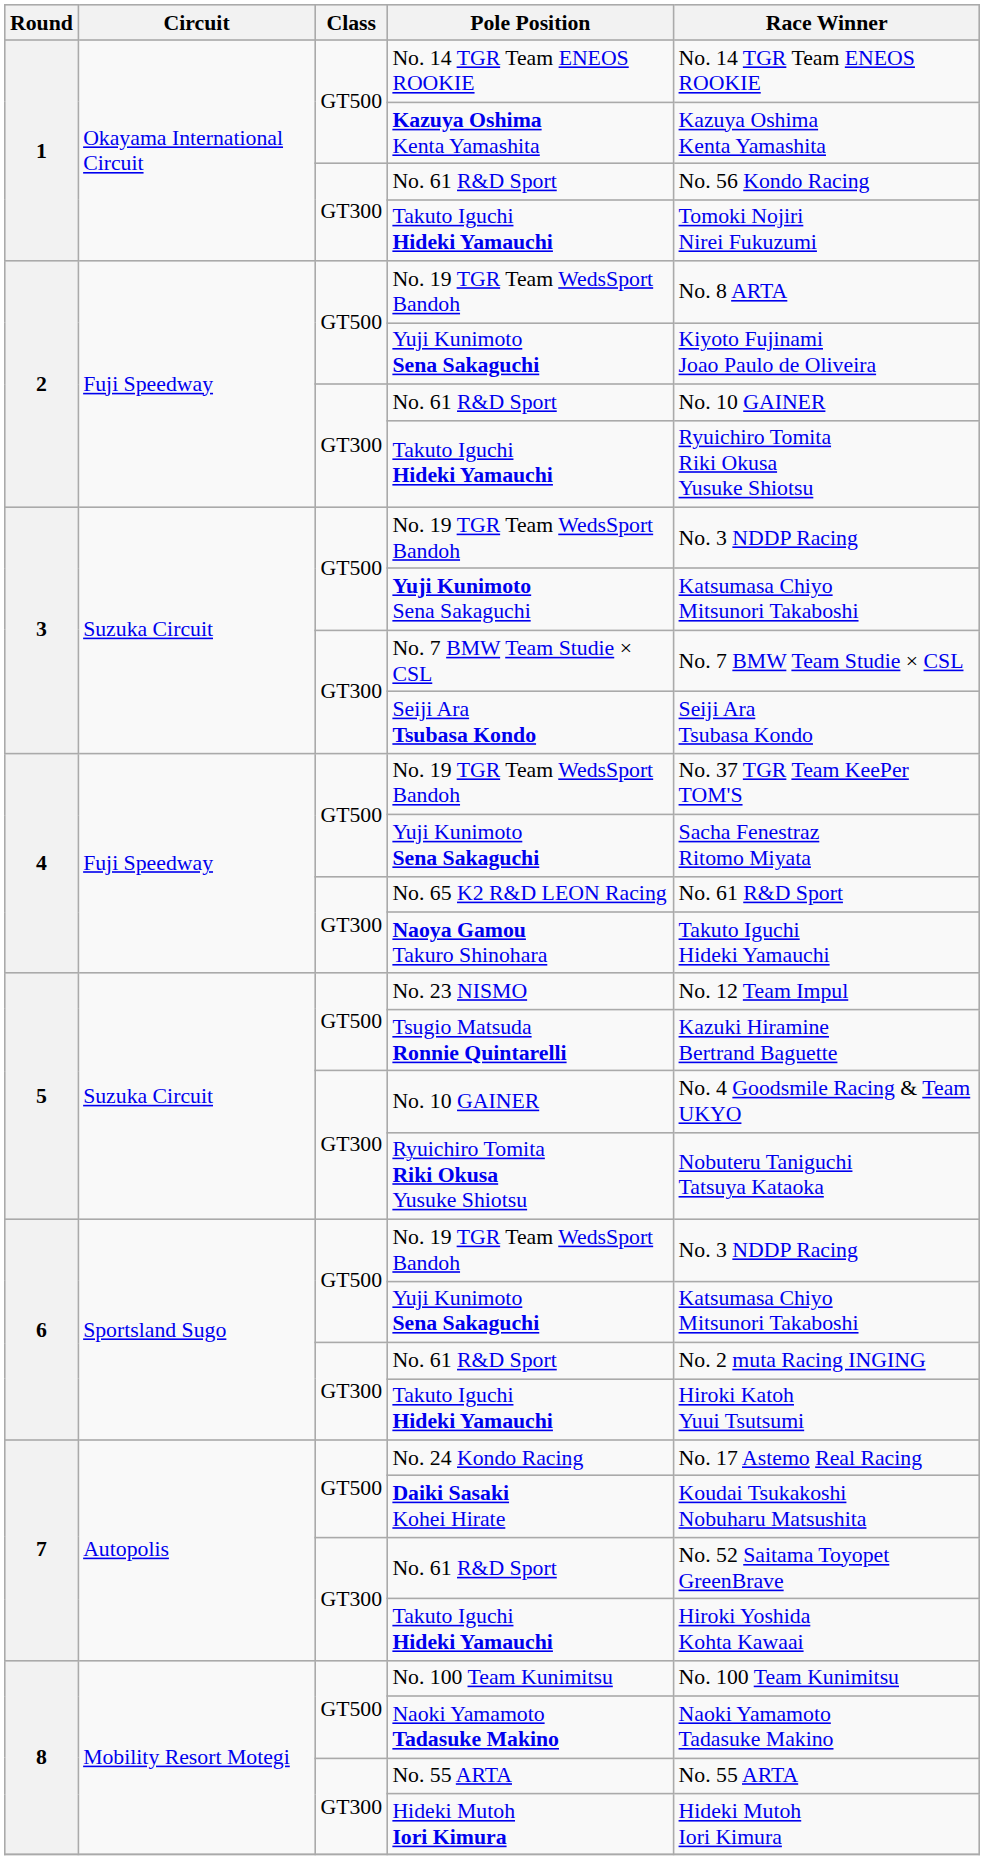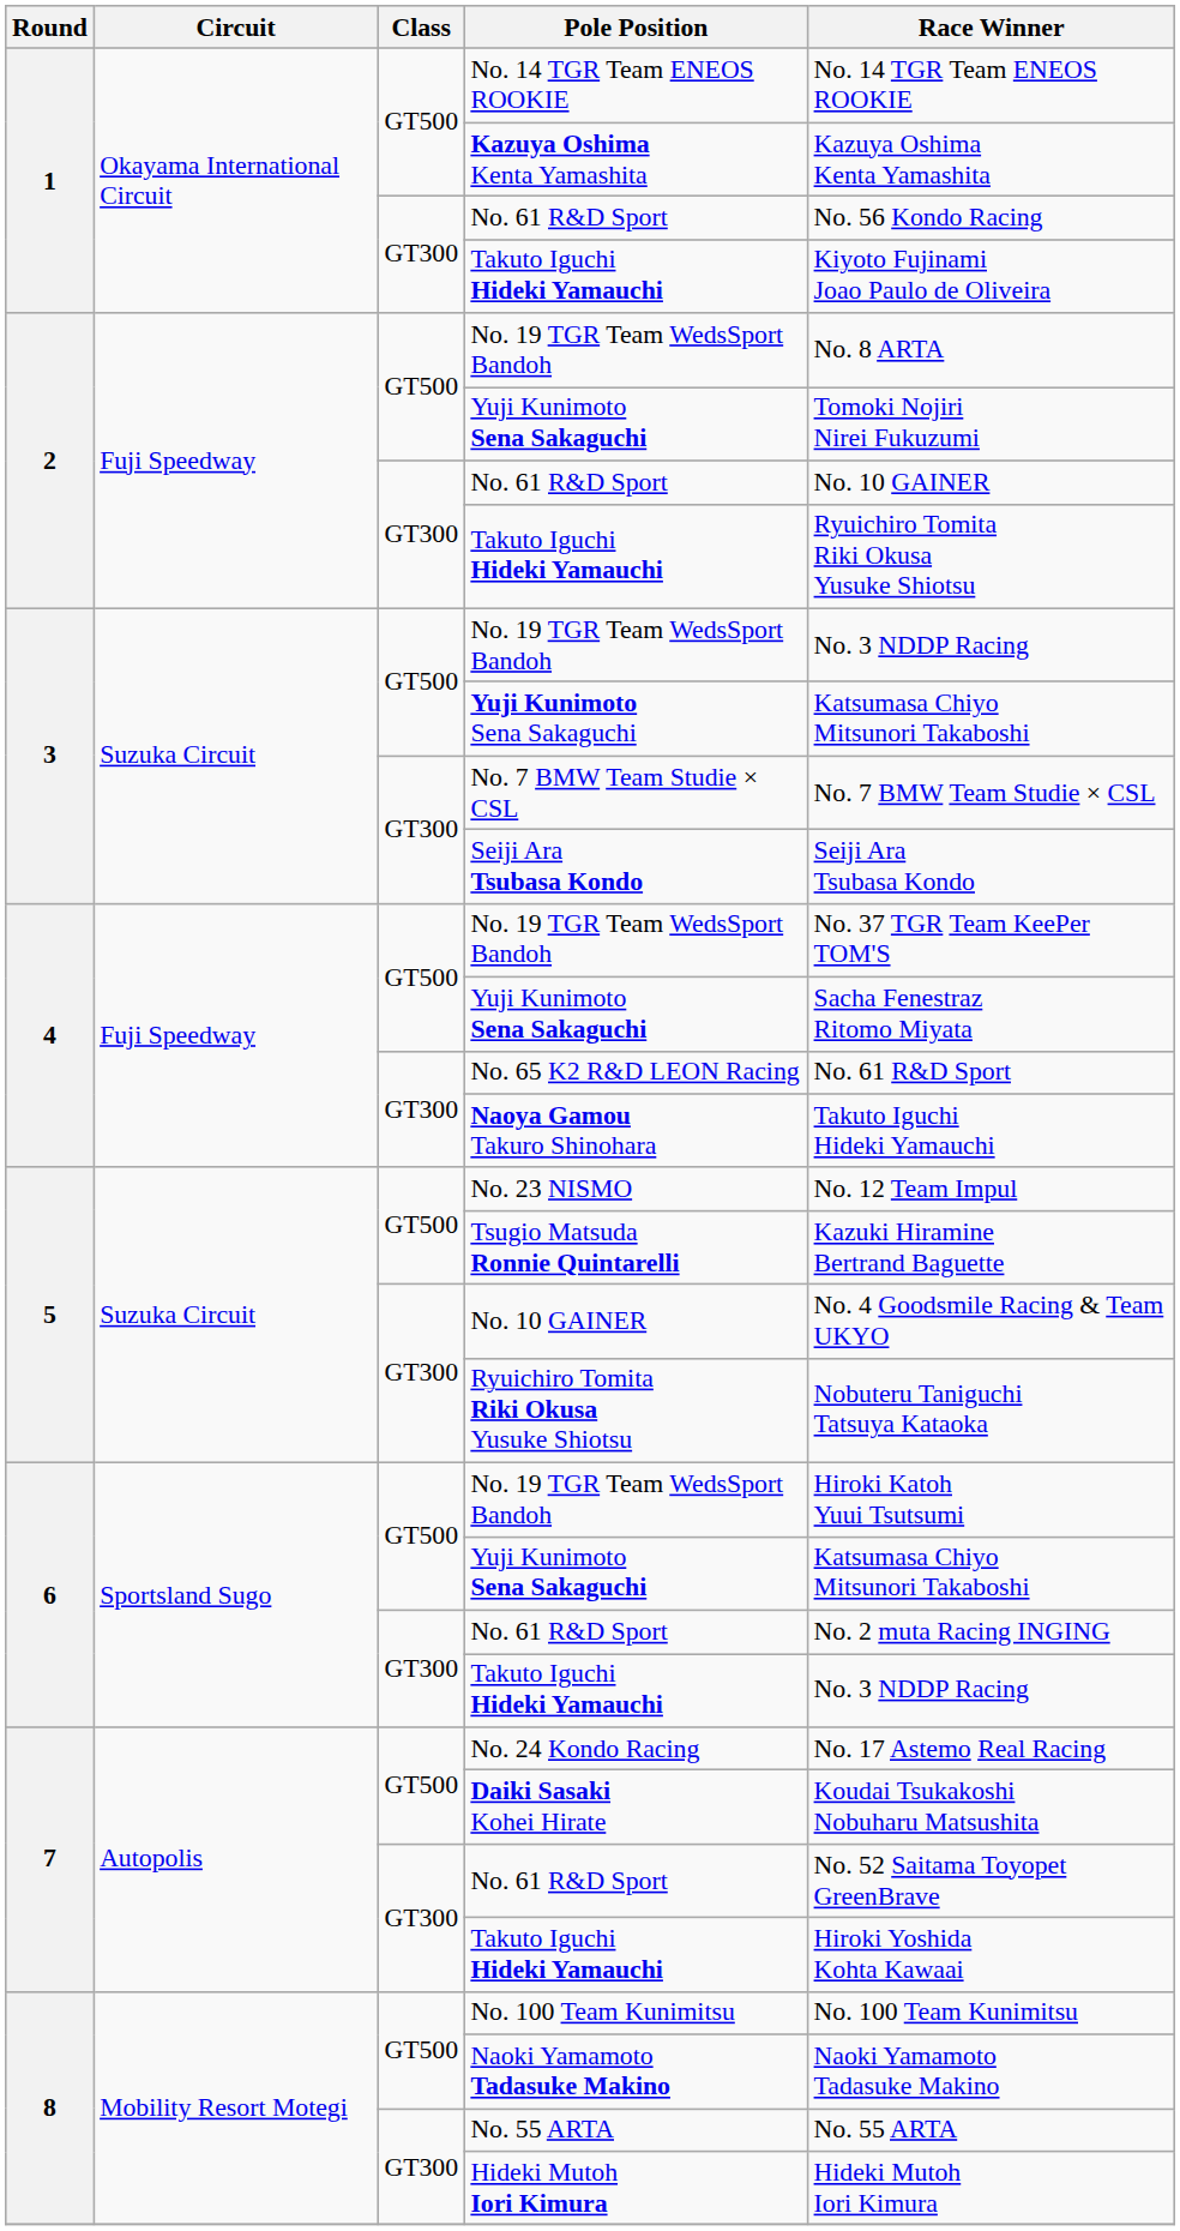1 / Takuto Iguchi Hideki Yamauchi | Race Winner: Tomoki Nojiri Nirei Fukuzumi -> Kiyoto Fujinami Joao Paulo de Oliveira
2 / Yuji Kunimoto Sena Sakaguchi | Race Winner: Kiyoto Fujinami Joao Paulo de Oliveira -> Tomoki Nojiri Nirei Fukuzumi
6 / No. 19 TGR Team WedsSport Bandoh | Race Winner: No. 3 NDDP Racing -> Hiroki Katoh Yuui Tsutsumi
6 / Takuto Iguchi Hideki Yamauchi | Race Winner: Hiroki Katoh Yuui Tsutsumi -> No. 3 NDDP Racing
